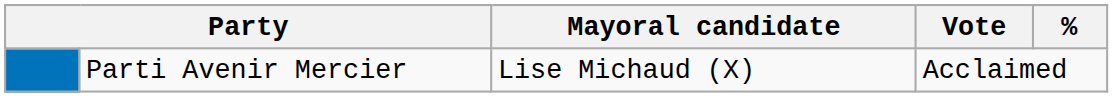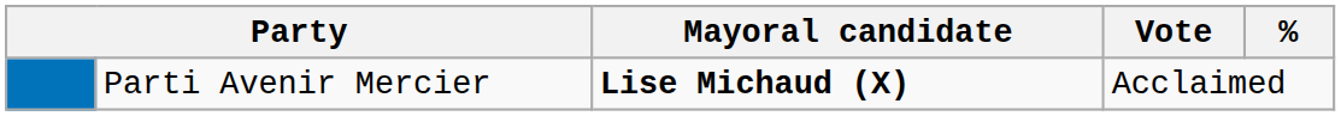Parti Avenir Mercier | Mayoral candidate: normal -> bold
